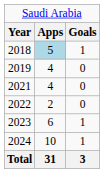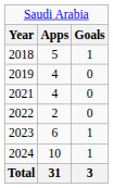2018 | column 2: lightblue background -> no background
